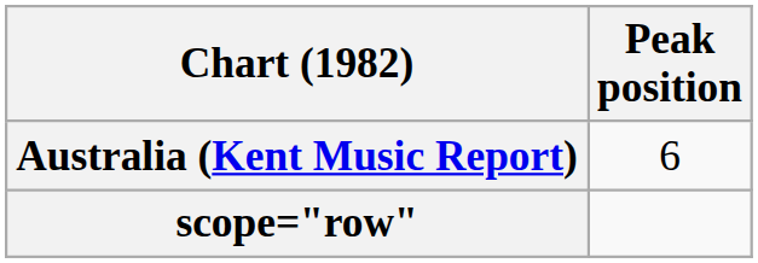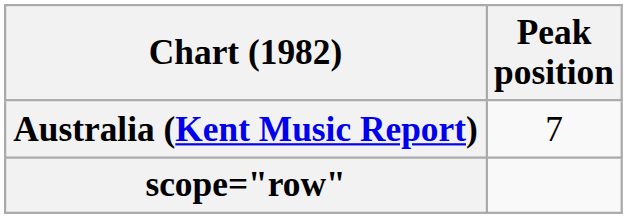Australia (Kent Music Report) | Peak position: 6 -> 7
